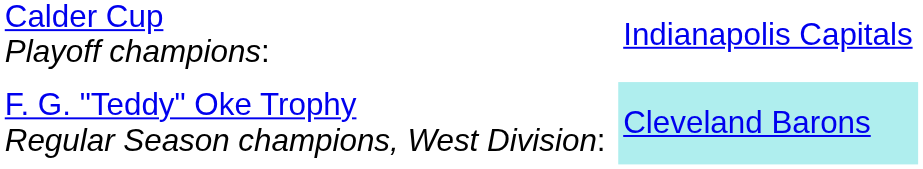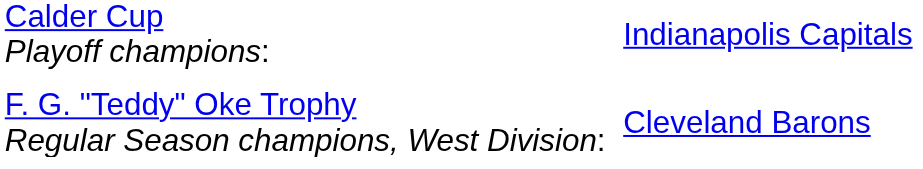row 2 | column 2: paleturquoise background -> no background
